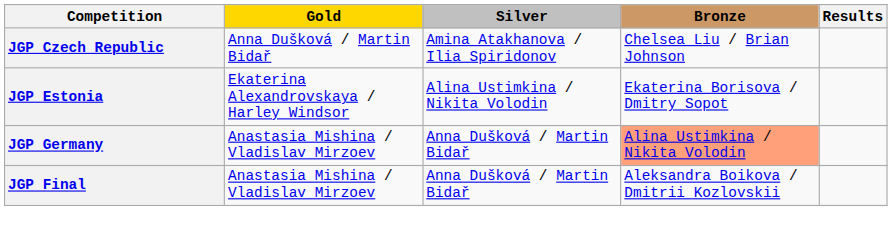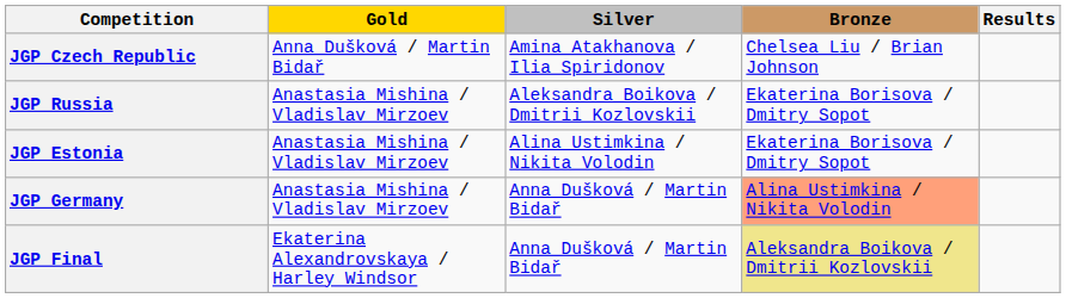+ row: JGP Russia | Anastasia Mishina / Vladislav Mirzoev | Aleksandra Boikova / Dmitrii Kozlovskii | Ekaterina Borisova / Dmitry Sopot
JGP Estonia | Gold: Ekaterina Alexandrovskaya / Harley Windsor -> Anastasia Mishina / Vladislav Mirzoev
JGP Final | Gold: Anastasia Mishina / Vladislav Mirzoev -> Ekaterina Alexandrovskaya / Harley Windsor
JGP Final | Bronze: no background -> khaki background
